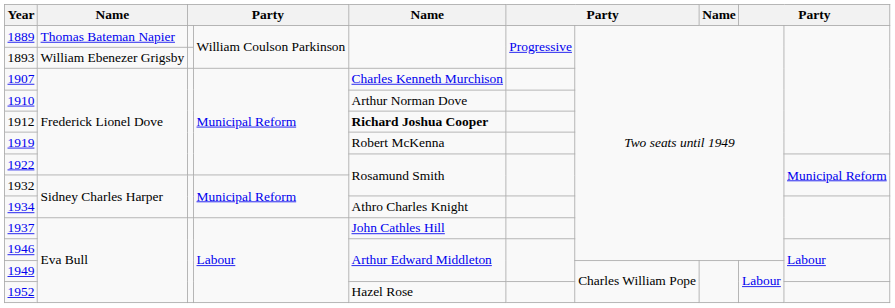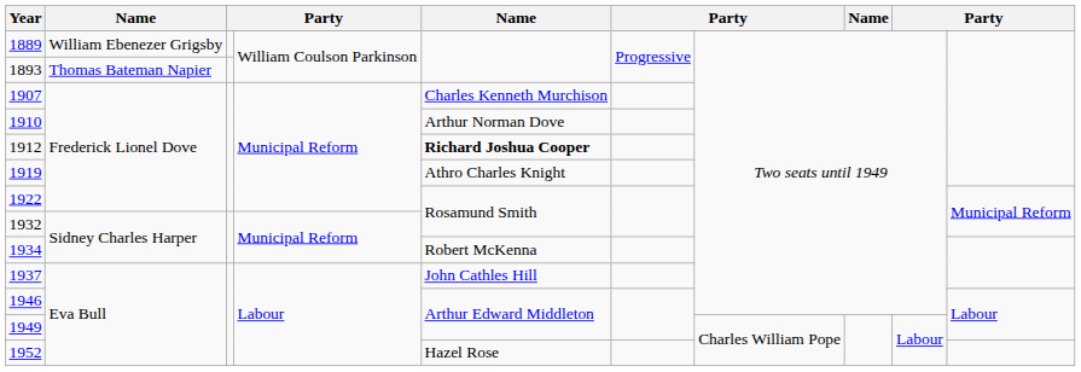1889 | column 2: Thomas Bateman Napier -> William Ebenezer Grigsby
1893 | column 2: William Ebenezer Grigsby -> Thomas Bateman Napier
1919 | column 5: Robert McKenna -> Athro Charles Knight
1934 | column 5: Athro Charles Knight -> Robert McKenna
